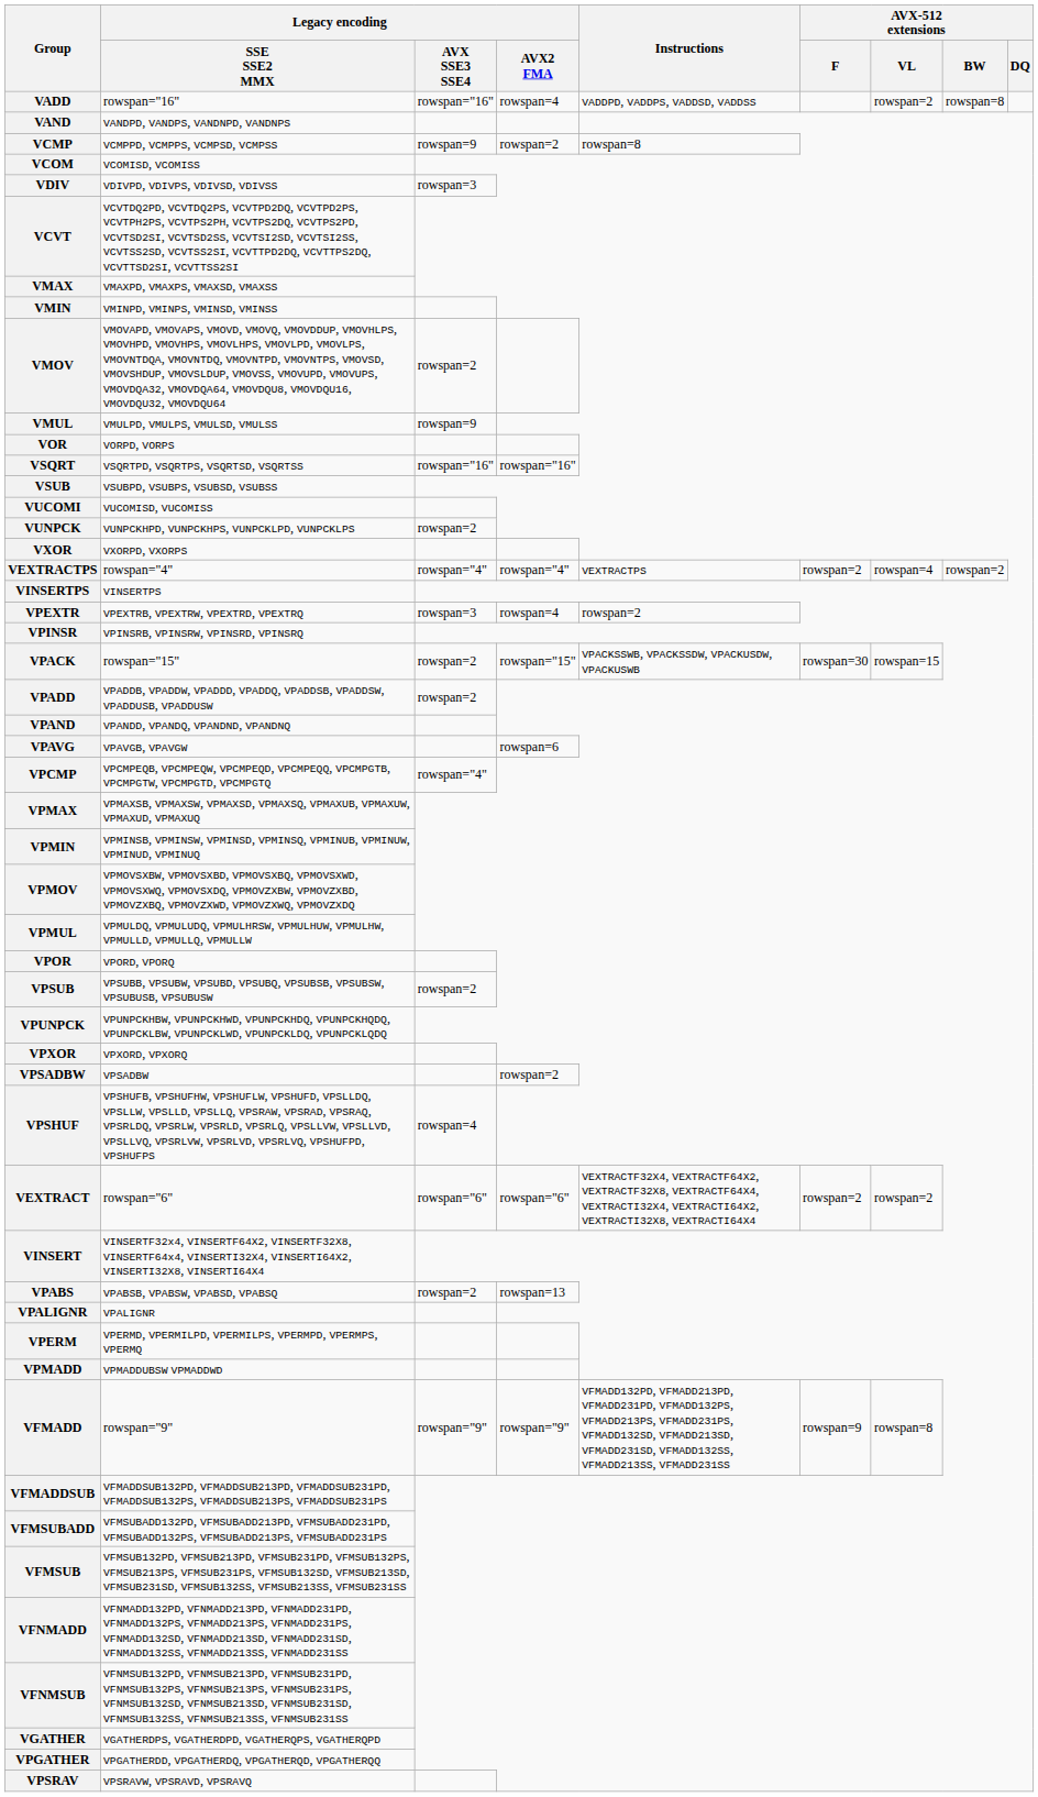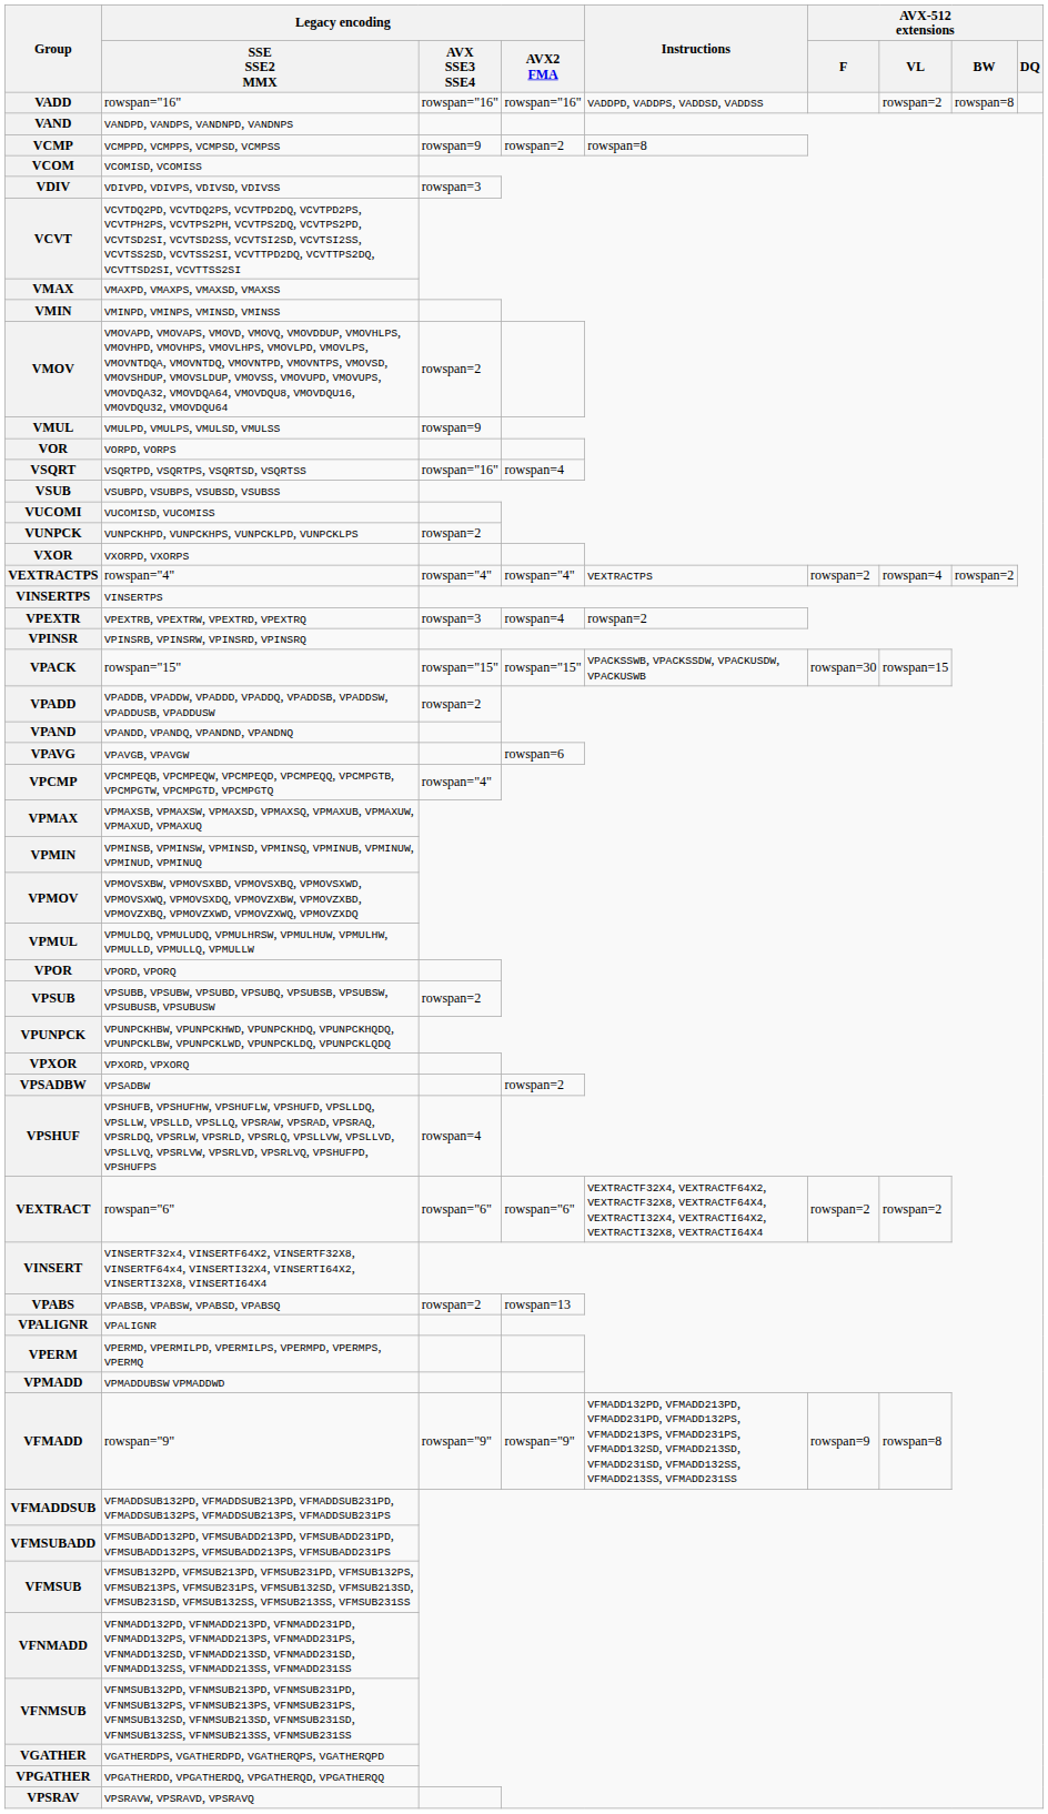VADD | Legacy encoding / AVX2 FMA: rowspan=4 -> rowspan="16"
VSQRT | Legacy encoding / AVX2 FMA: rowspan="16" -> rowspan=4
VPACK | Legacy encoding / AVX SSE3 SSE4: rowspan=2 -> rowspan="15"
